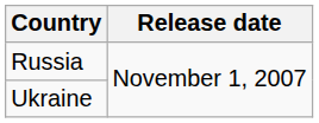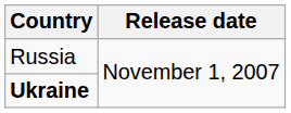Ukraine | Country: normal -> bold
